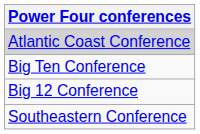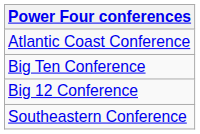row 2 | column 1: lightgrey background -> no background
